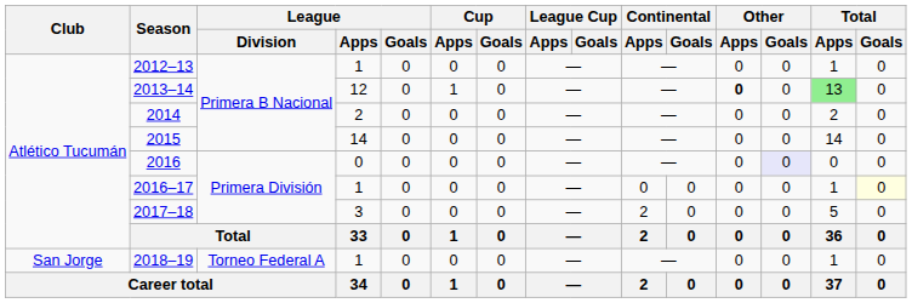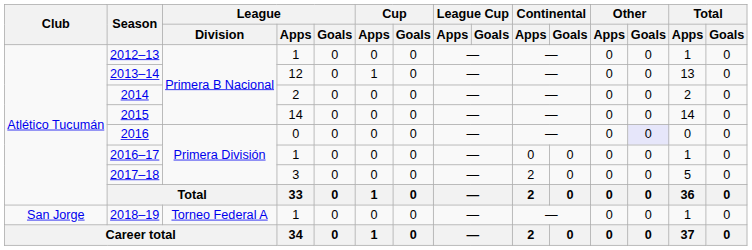2013–14 | Other / Apps: bold -> normal
2013–14 | Total / Apps: lightgreen background -> no background
2016–17 | Total / Goals: lightyellow background -> no background
